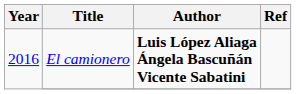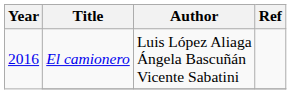El camionero | Author: bold -> normal
